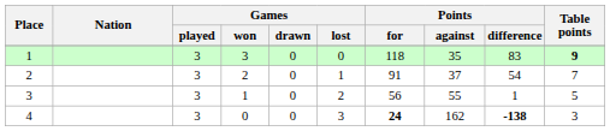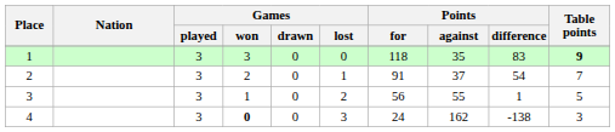4 | Games / won: normal -> bold
4 | Points / for: bold -> normal
4 | Points / difference: bold -> normal
